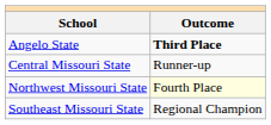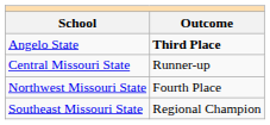Northwest Missouri State | Outcome: lightyellow background -> no background
